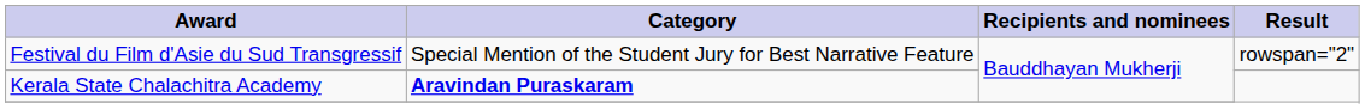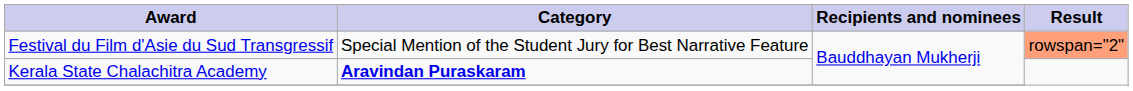Festival du Film d'Asie du Sud Transgressif | Result: no background -> lightsalmon background
